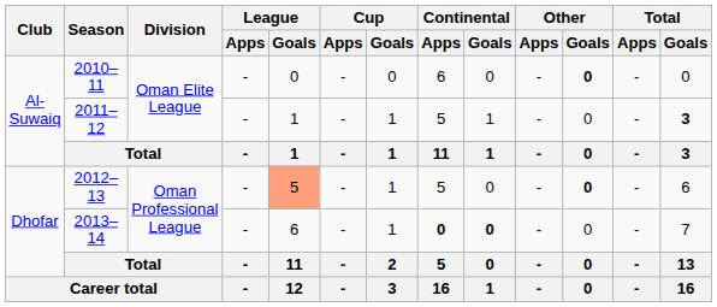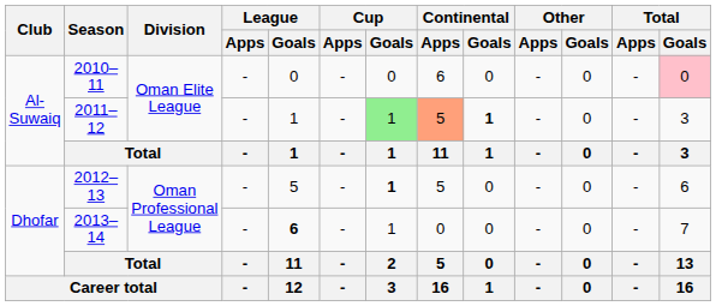2010–11 | Other / Goals: bold -> normal
2010–11 | Total / Goals: no background -> pink background
2011–12 | Cup / Goals: no background -> lightgreen background
2011–12 | Continental / Apps: no background -> lightsalmon background
2011–12 | Continental / Goals: normal -> bold
2011–12 | Total / Goals: bold -> normal
2012–13 | League / Goals: lightsalmon background -> no background
2012–13 | Cup / Goals: normal -> bold
2012–13 | Other / Goals: bold -> normal
2013–14 | League / Goals: normal -> bold
2013–14 | Continental / Apps: bold -> normal
2013–14 | Continental / Goals: bold -> normal
